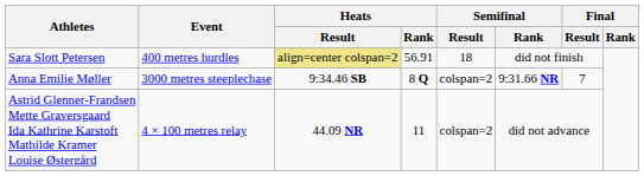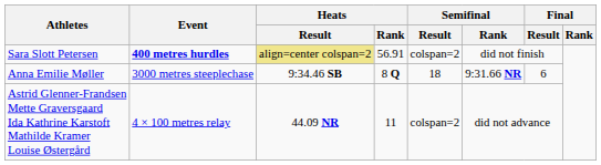Sara Slott Petersen | Event: normal -> bold
Sara Slott Petersen | Semifinal / Result: 18 -> colspan=2
Anna Emilie Møller | Semifinal / Result: colspan=2 -> 18
Anna Emilie Møller | Final / Result: 7 -> 6
